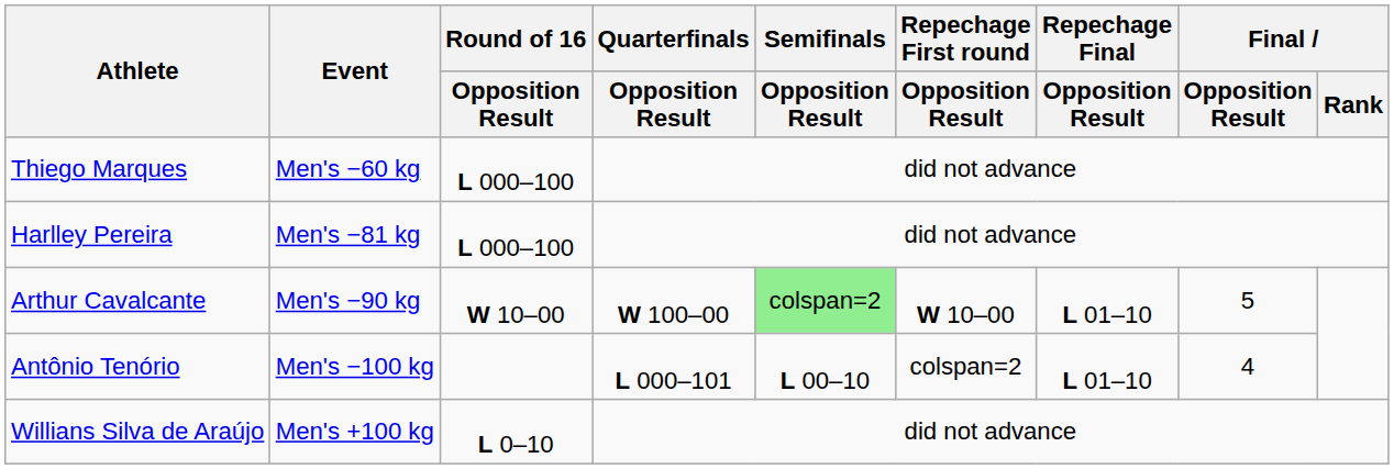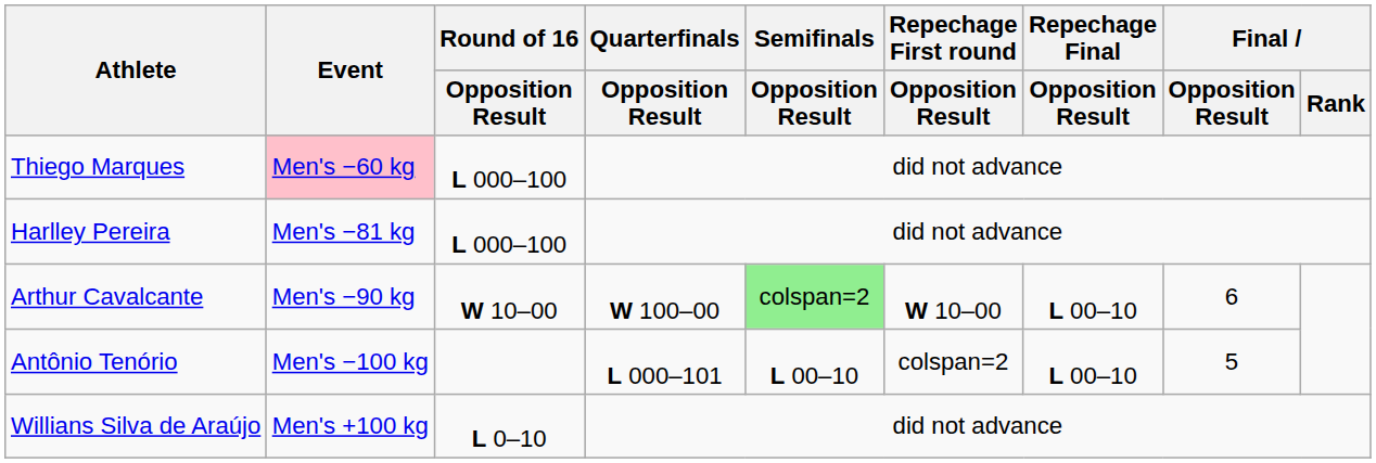Thiego Marques | Event: no background -> pink background
Arthur Cavalcante | Repechage Final / Opposition Result: L 01–10 -> L 00–10
Arthur Cavalcante | Final / Opposition Result: 5 -> 6
Antônio Tenório | Repechage Final / Opposition Result: L 01–10 -> L 00–10
Antônio Tenório | Final / Opposition Result: 4 -> 5
